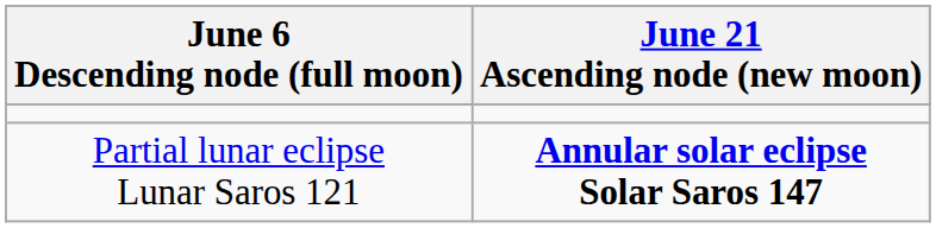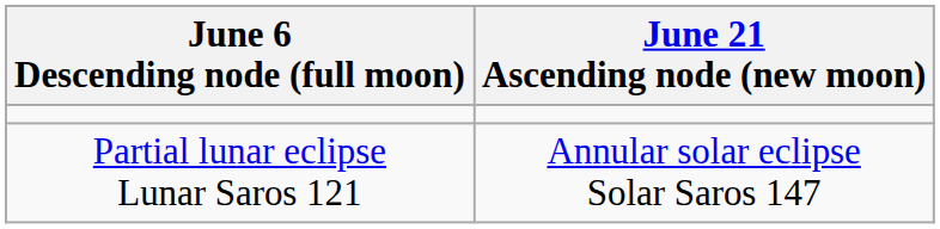Partial lunar eclipse Lunar Saros 121 | June 21 Ascending node (new moon): bold -> normal
